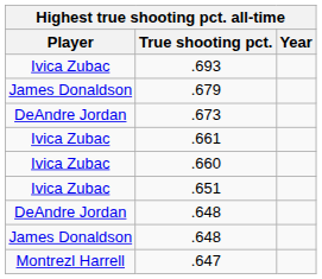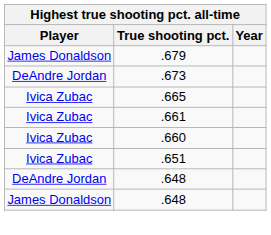- row: Ivica Zubac | .693
+ row: Ivica Zubac | .665
- row: Montrezl Harrell | .647
